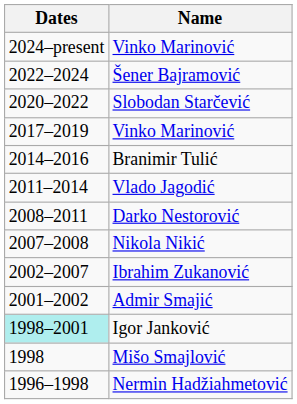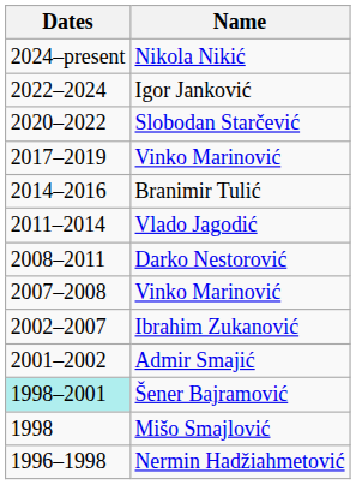row 2 | Name: Vinko Marinović -> Nikola Nikić
row 3 | Name: Šener Bajramović -> Igor Janković
row 9 | Name: Nikola Nikić -> Vinko Marinović
row 12 | Name: Igor Janković -> Šener Bajramović
